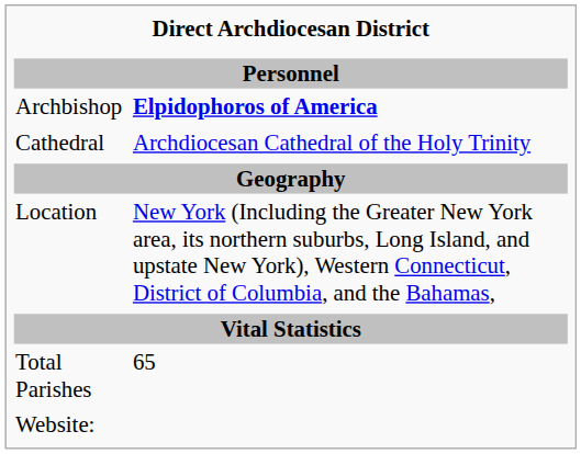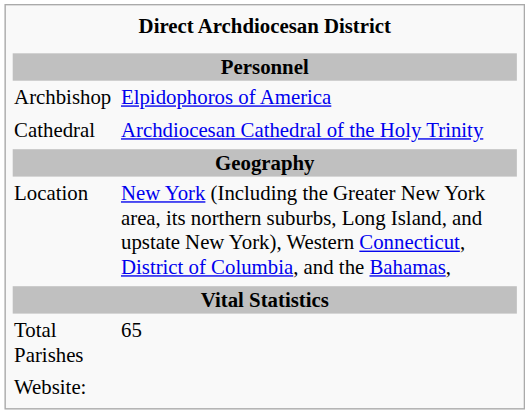Archbishop | column 2: bold -> normal
